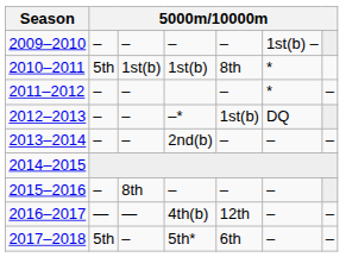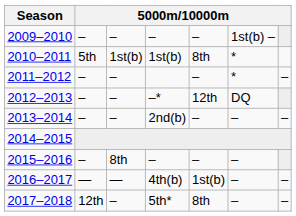2012–2013 | column 5: 1st(b) -> 12th
2016–2017 | column 5: 12th -> 1st(b)
2017–2018 | column 2: 5th -> 12th
2017–2018 | column 5: 6th -> 8th
